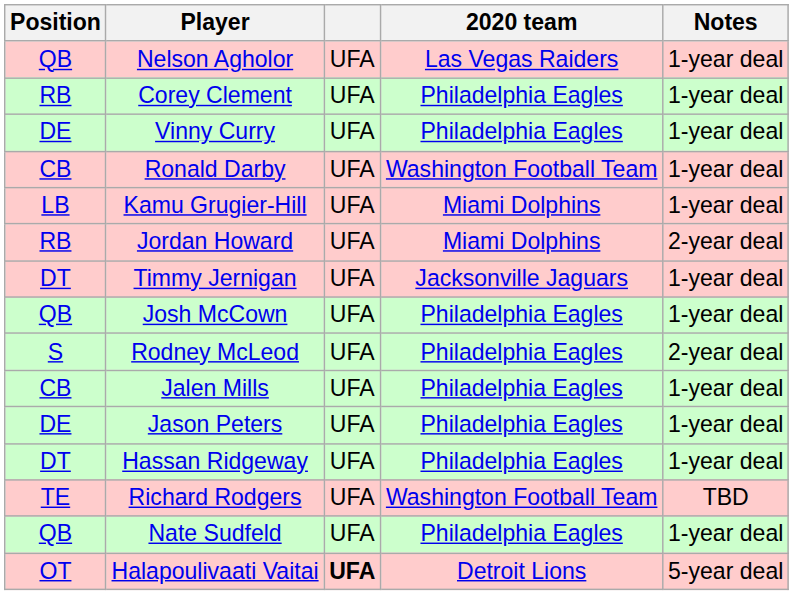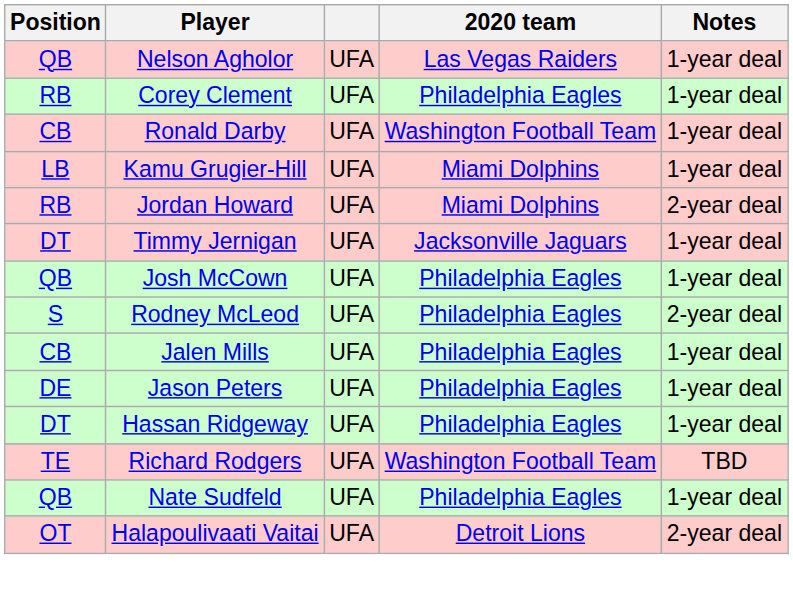- row: DE | Vinny Curry | UFA | Philadelphia Eagles | 1-year deal
Halapoulivaati Vaitai | column 3: bold -> normal
Halapoulivaati Vaitai | Notes: 5-year deal -> 2-year deal
